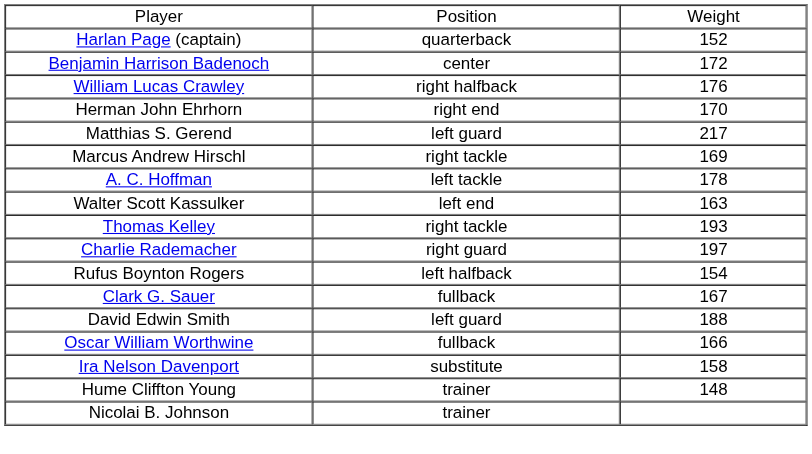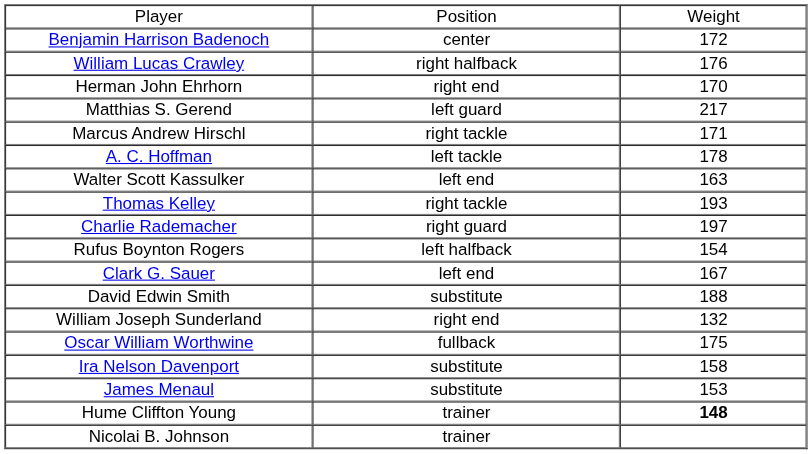- row: Harlan Page (captain) | quarterback | 152
Marcus Andrew Hirschl | column 3: 169 -> 171
Clark G. Sauer | column 2: fullback -> left end
David Edwin Smith | column 2: left guard -> substitute
+ row: William Joseph Sunderland | right end | 132
Oscar William Worthwine | column 3: 166 -> 175
+ row: James Menaul | substitute | 153
Hume Cliffton Young | column 3: normal -> bold
